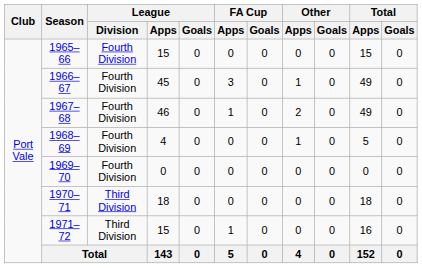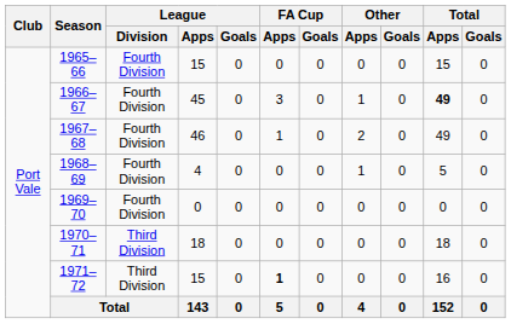1966–67 | Total / Apps: normal -> bold
1971–72 | FA Cup / Apps: normal -> bold
